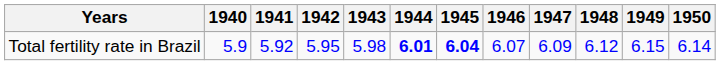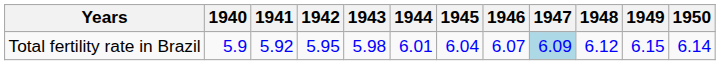row 2 | 1944: bold -> normal
row 2 | 1945: bold -> normal
row 2 | 1947: no background -> lightblue background
